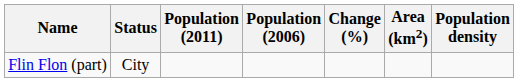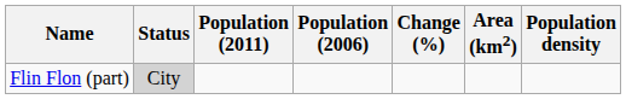Flin Flon (part) | Status: no background -> lightgrey background
